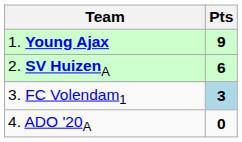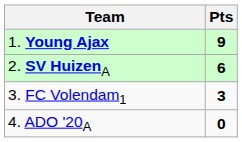3. FC Volendam1 | Pts: lightblue background -> no background
